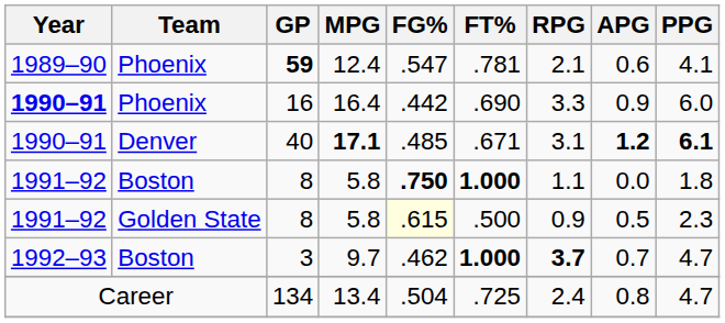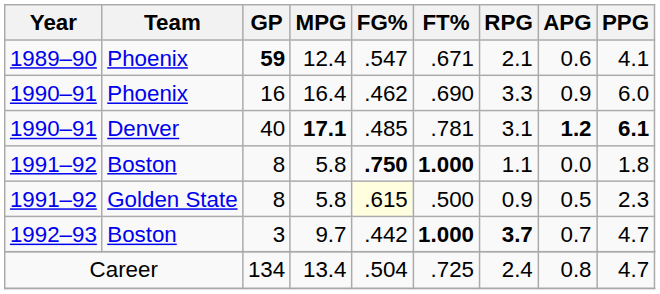59 | FT%: .781 -> .671
16 | Year: bold -> normal
16 | FG%: .442 -> .462
40 | FT%: .671 -> .781
3 | FG%: .462 -> .442
